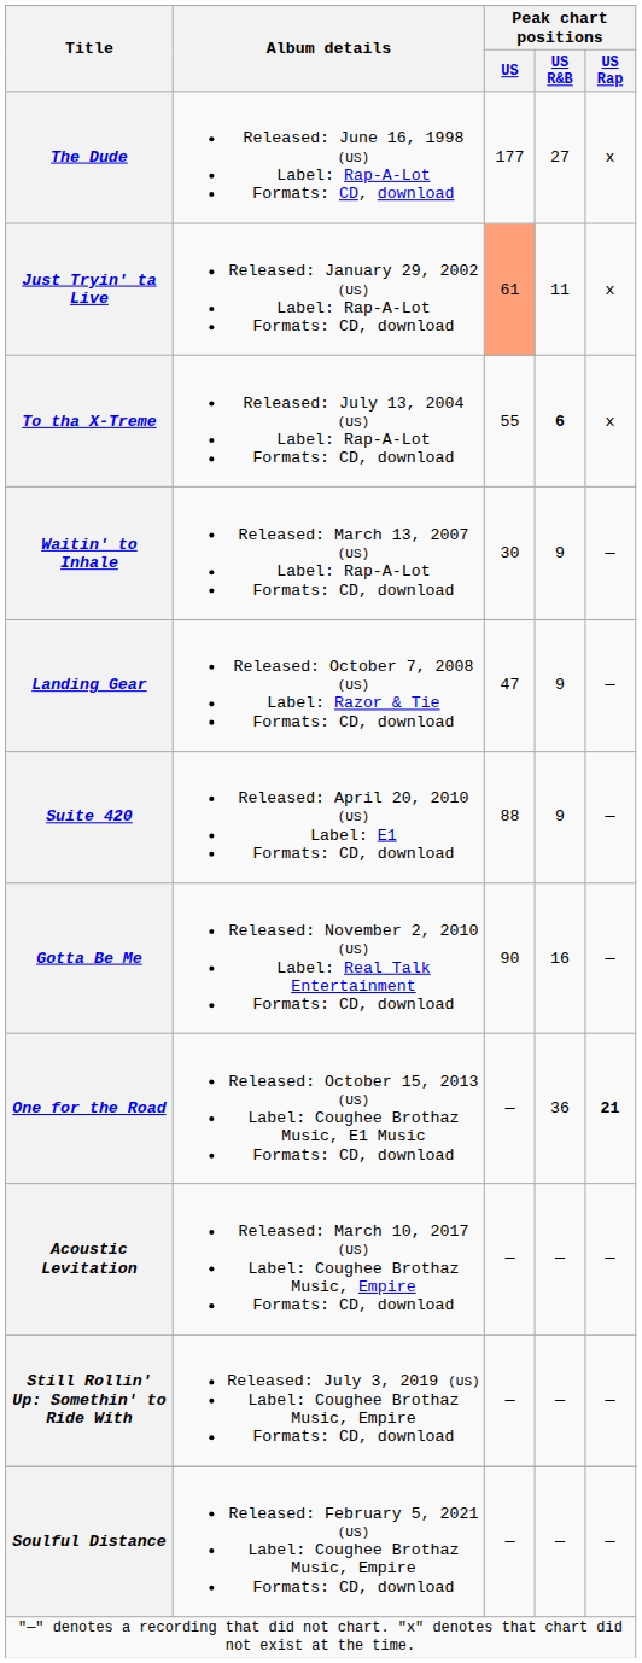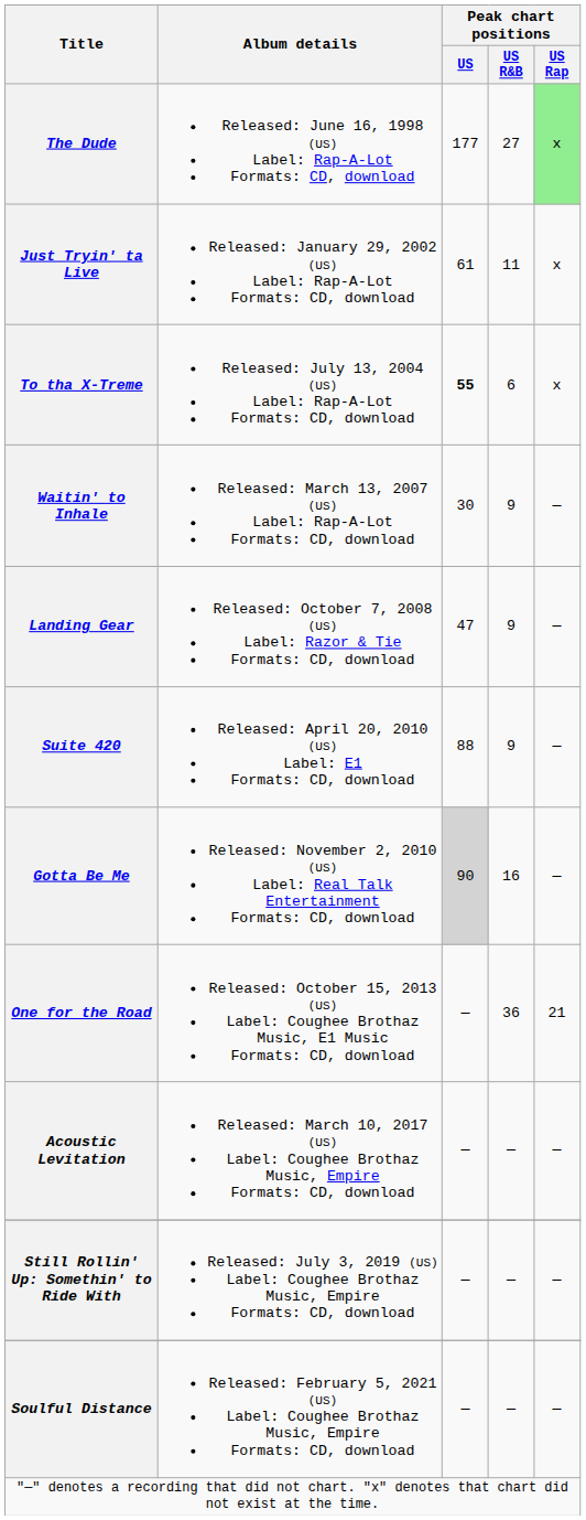The Dude | Peak chart positions / US Rap: no background -> lightgreen background
Just Tryin' ta Live | Peak chart positions / US: lightsalmon background -> no background
To tha X-Treme | Peak chart positions / US: normal -> bold
To tha X-Treme | Peak chart positions / US R&B: bold -> normal
Gotta Be Me | Peak chart positions / US: no background -> lightgrey background
One for the Road | Peak chart positions / US Rap: bold -> normal
